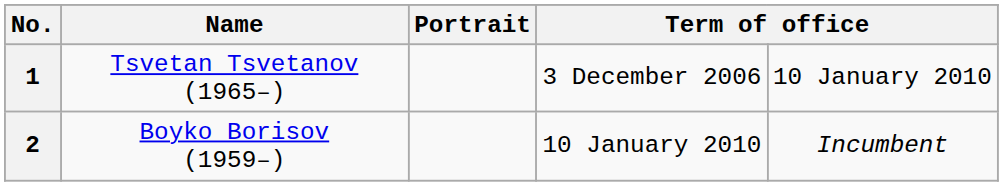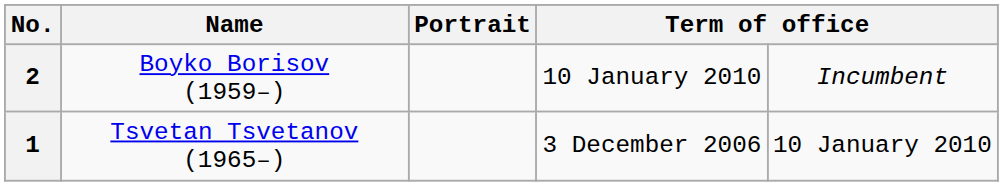rows swapped: 1 <-> 2
